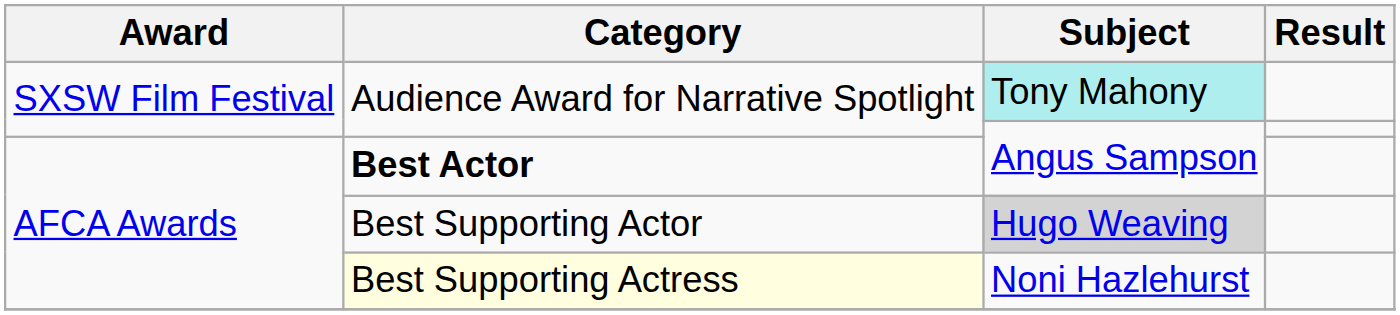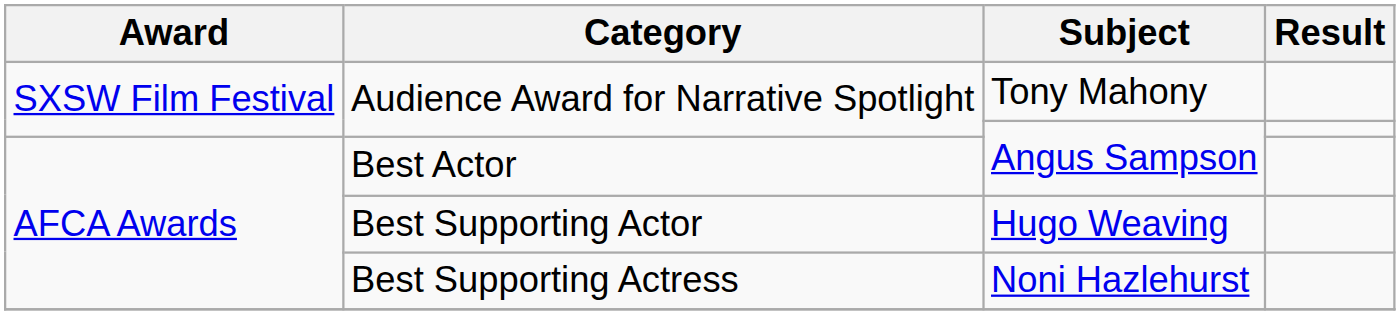Audience Award for Narrative Spotlight / Tony Mahony | Subject: paleturquoise background -> no background
Best Actor | Category: bold -> normal
Best Supporting Actor | Subject: lightgrey background -> no background
Best Supporting Actress | Category: lightyellow background -> no background
